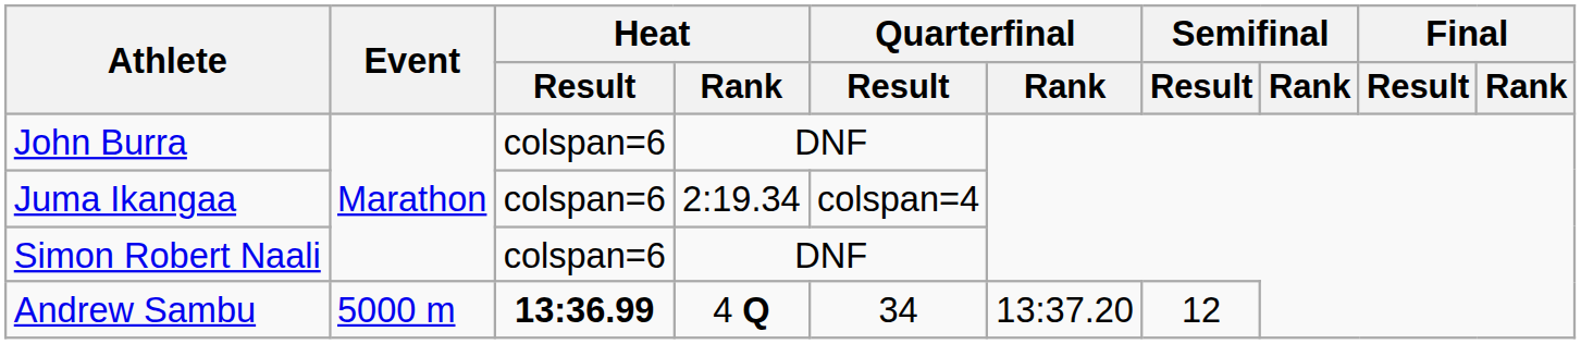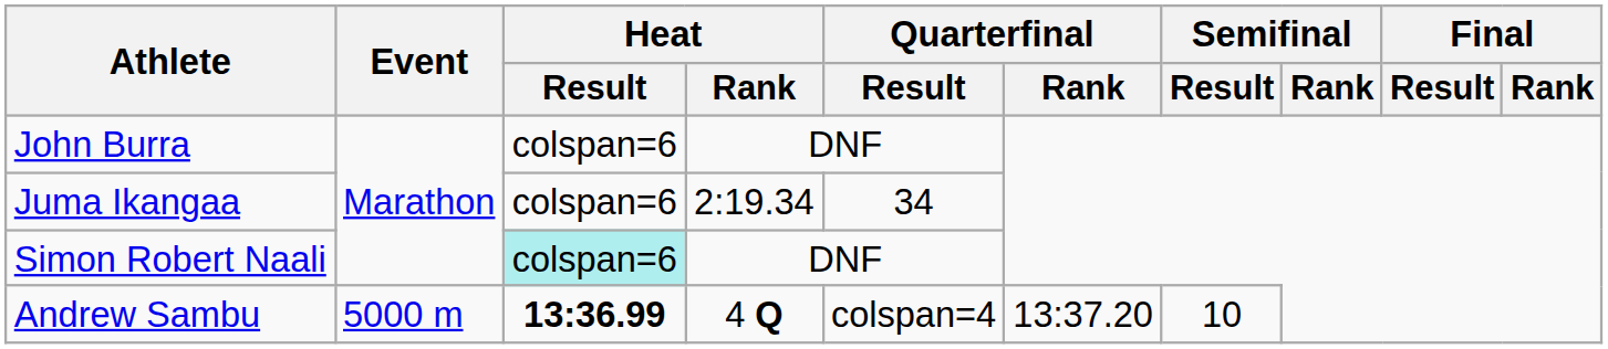Juma Ikangaa | Quarterfinal / Result: colspan=4 -> 34
Simon Robert Naali | Heat / Result: no background -> paleturquoise background
Andrew Sambu | Quarterfinal / Result: 34 -> colspan=4
Andrew Sambu | Semifinal / Result: 12 -> 10
